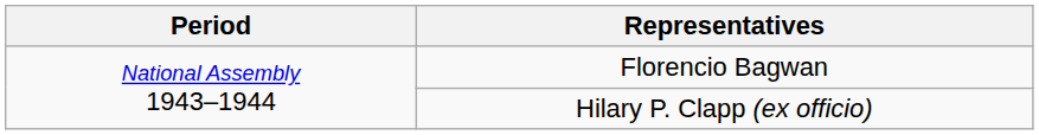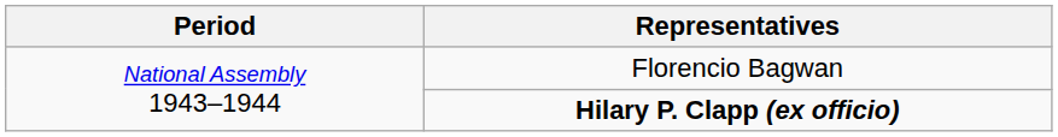Hilary P. Clapp (ex officio) | Representatives: normal -> bold
